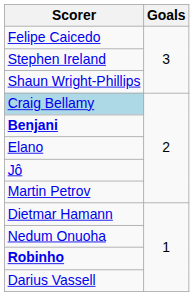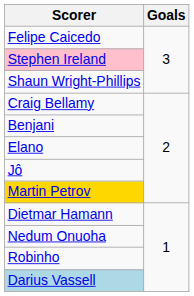Stephen Ireland | Scorer: no background -> pink background
Craig Bellamy | Scorer: lightblue background -> no background
Benjani | Scorer: bold -> normal
Martin Petrov | Scorer: no background -> gold background
Robinho | Scorer: bold -> normal
Darius Vassell | Scorer: no background -> lightblue background
